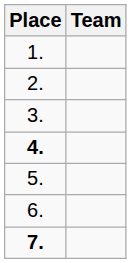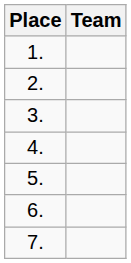4. | Place: bold -> normal
7. | Place: bold -> normal
